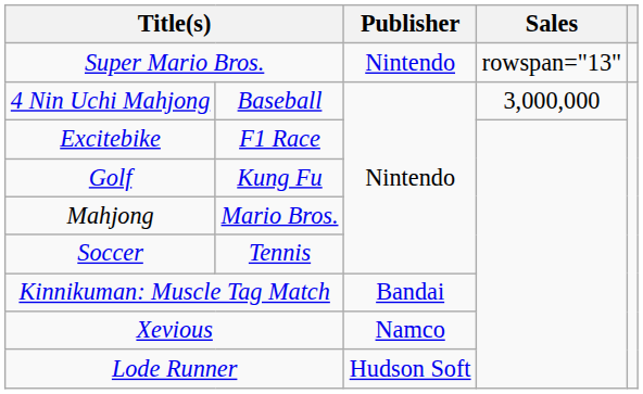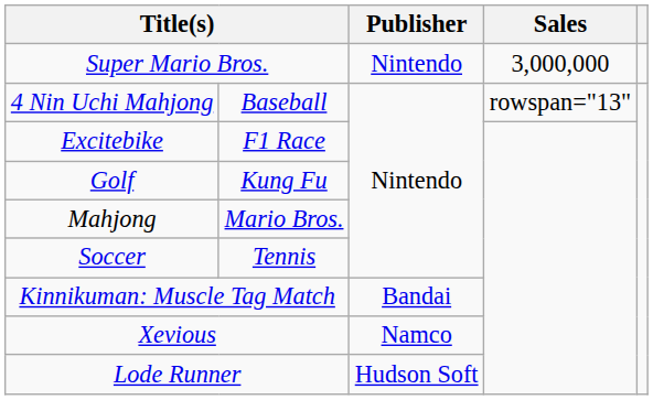Super Mario Bros. | Sales: rowspan="13" -> 3,000,000
4 Nin Uchi Mahjong | Sales: 3,000,000 -> rowspan="13"
